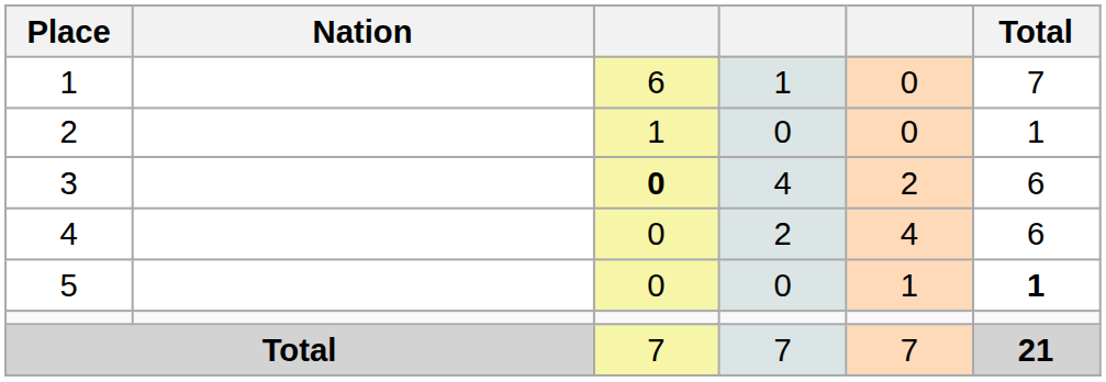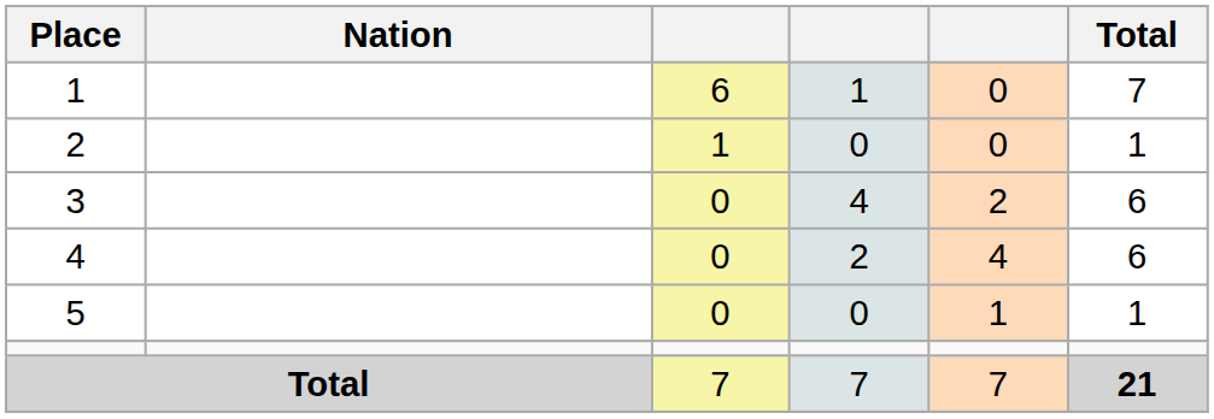3 | column 3: bold -> normal
5 | Total: bold -> normal
